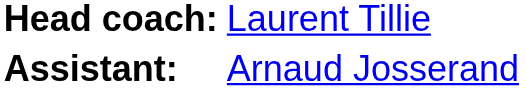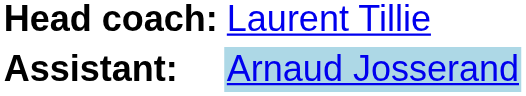Assistant: | column 2: no background -> lightblue background
